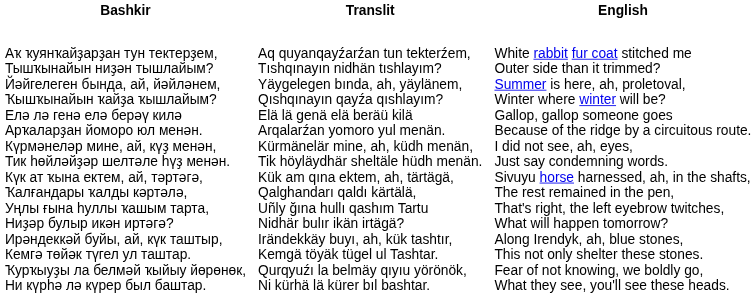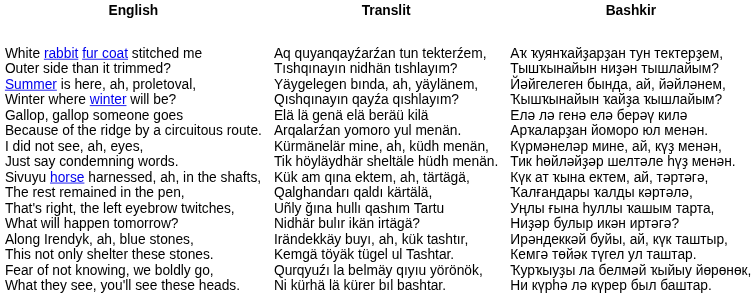columns swapped: Bashkir <-> English
